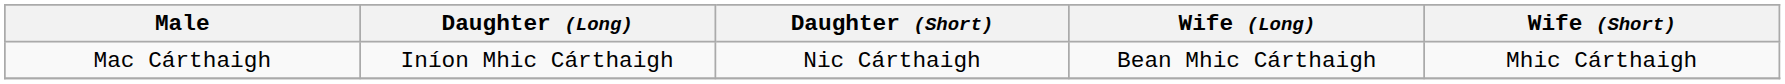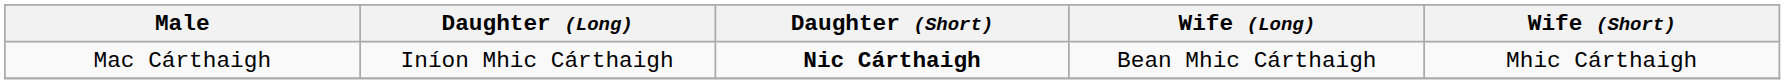Mac Cárthaigh | Daughter (Short): normal -> bold
